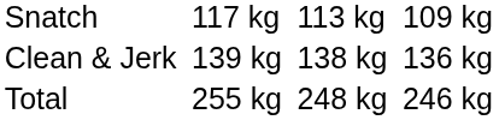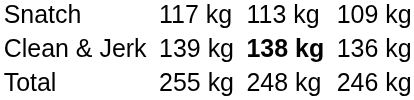Clean & Jerk | column 3: normal -> bold
